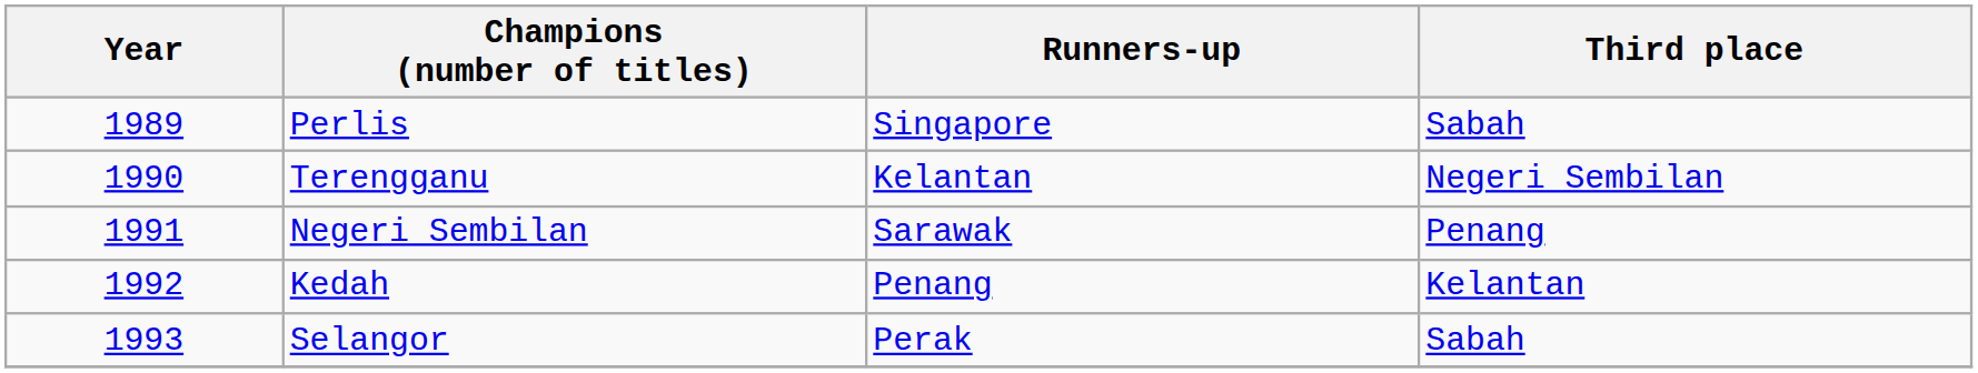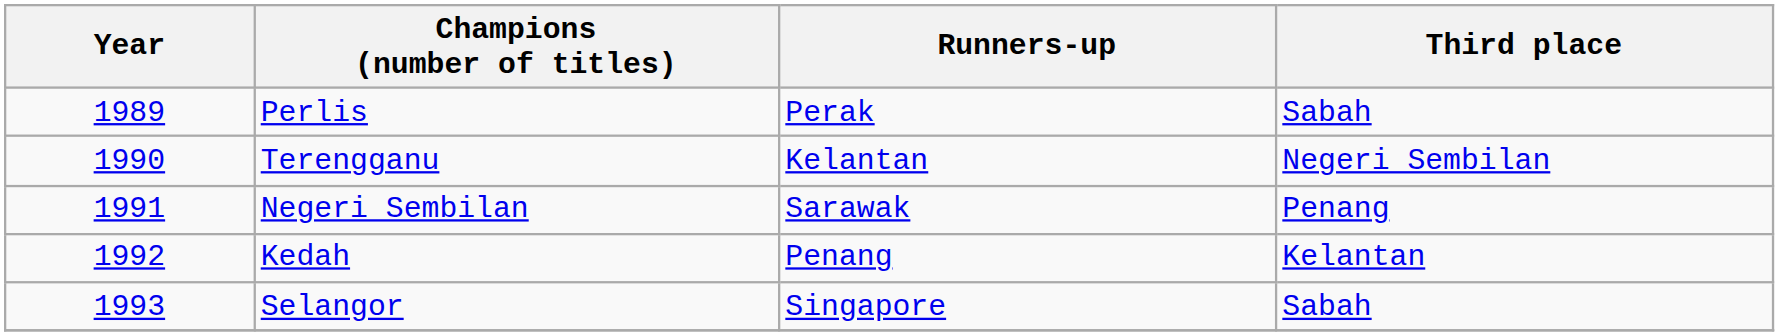Perlis | Runners-up: Singapore -> Perak
Selangor | Runners-up: Perak -> Singapore
